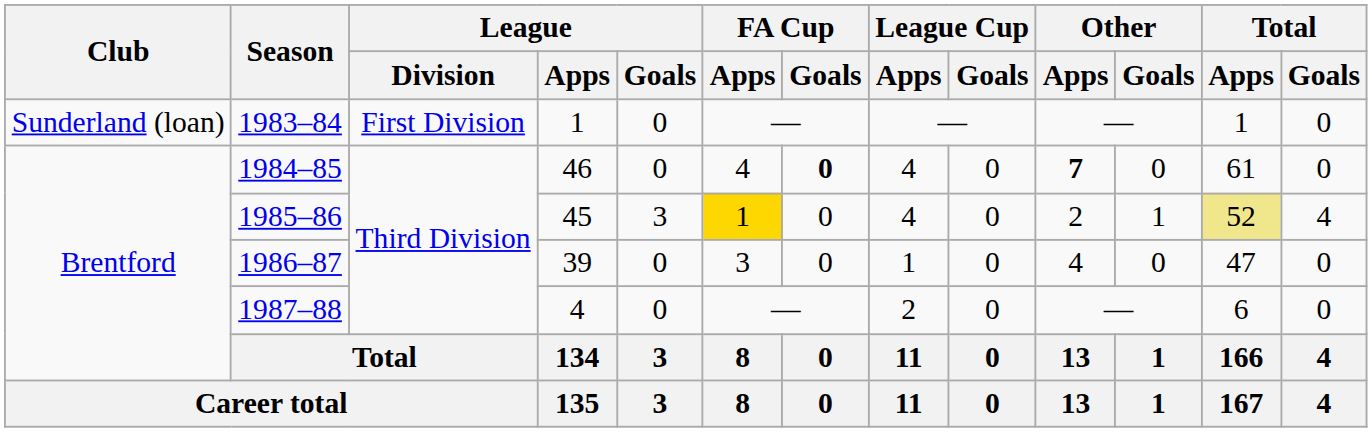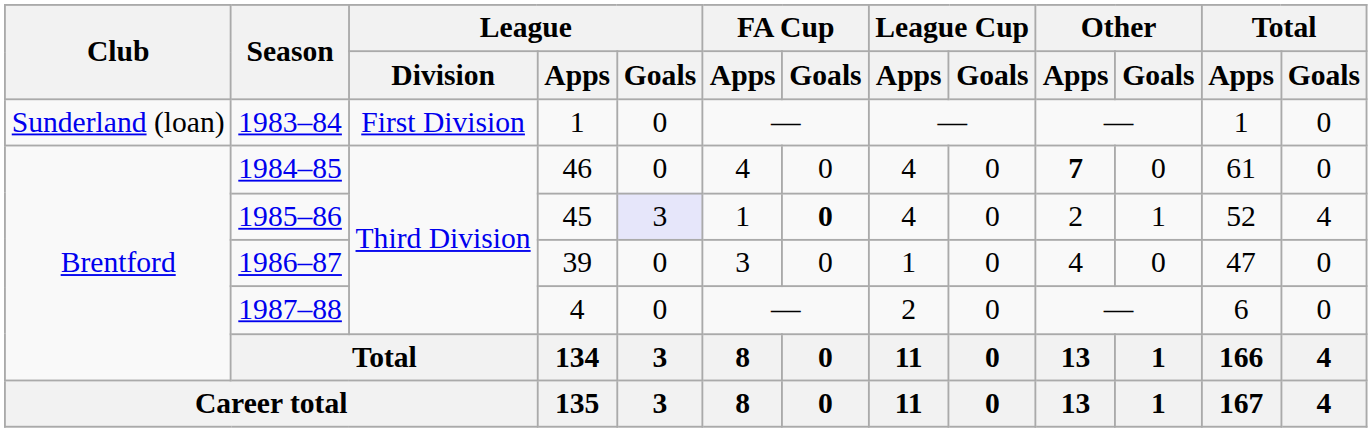1984–85 | FA Cup / Goals: bold -> normal
1985–86 | League / Goals: no background -> lavender background
1985–86 | FA Cup / Apps: gold background -> no background
1985–86 | FA Cup / Goals: normal -> bold
1985–86 | Total / Apps: khaki background -> no background
